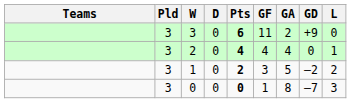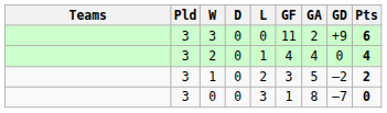columns swapped: L <-> Pts
